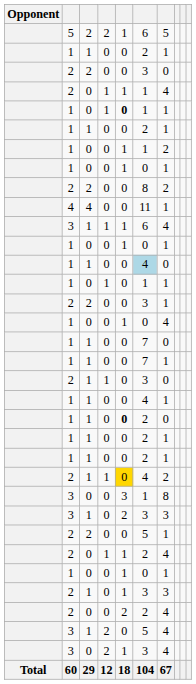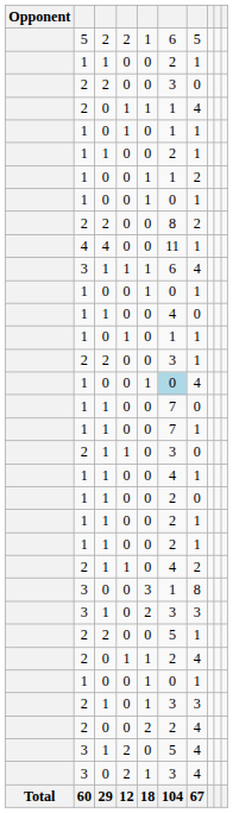row 6 | column 5: bold -> normal
row 14 | column 6: lightblue background -> no background
row 17 | column 6: no background -> lightblue background
row 22 | column 5: bold -> normal
row 25 | column 5: gold background -> no background
